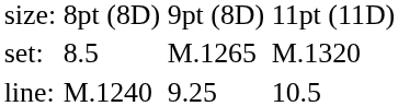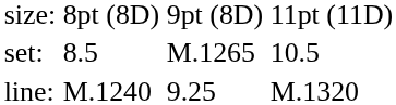set: | column 4: M.1320 -> 10.5
line: | column 4: 10.5 -> M.1320
